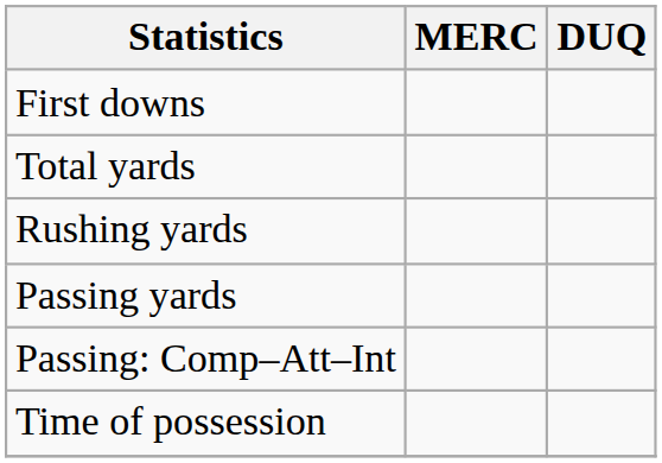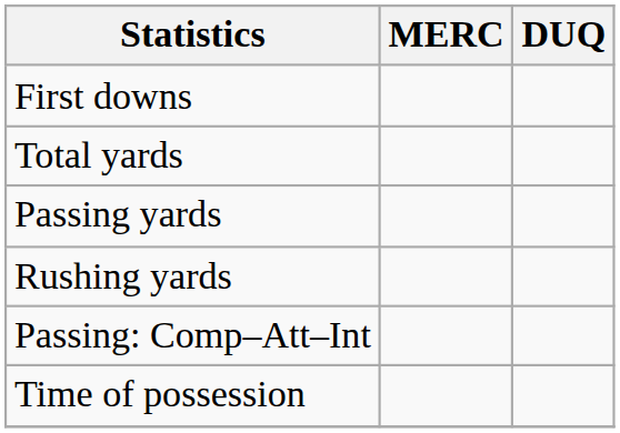rows swapped: Rushing yards <-> Passing yards
